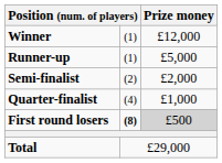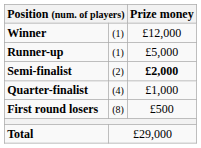Semi-finalist | Prize money: normal -> bold
First round losers | column 2: bold -> normal
First round losers | Prize money: lightgrey background -> no background
